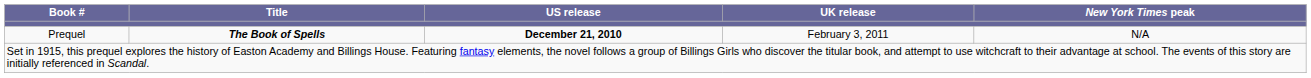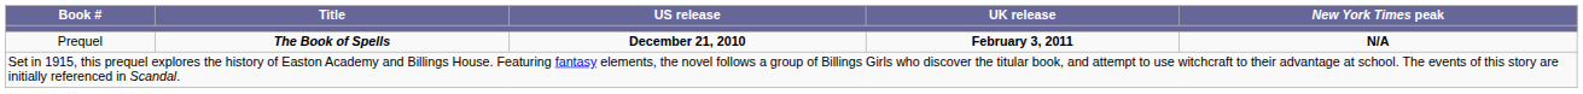Prequel | UK release: normal -> bold
Prequel | New York Times peak: normal -> bold
